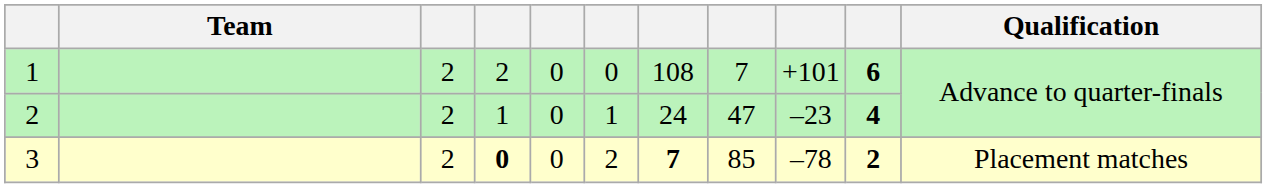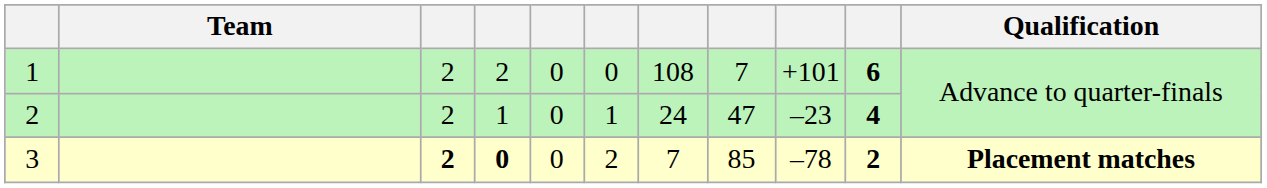3 | column 3: normal -> bold
3 | column 7: bold -> normal
3 | Qualification: normal -> bold
